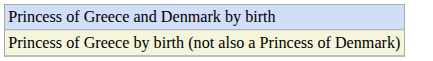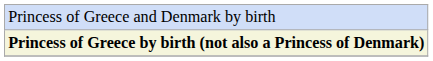row 2 | column 1: normal -> bold
